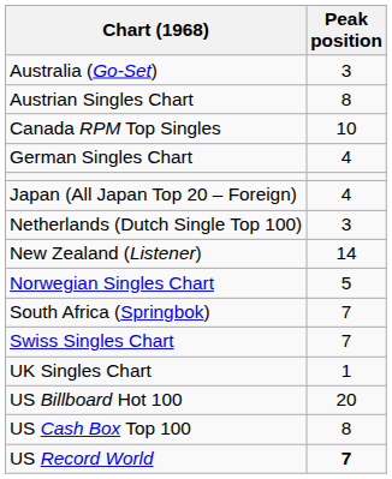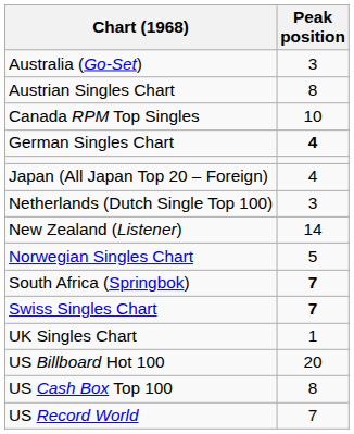German Singles Chart | Peak position: normal -> bold
South Africa (Springbok) | Peak position: normal -> bold
Swiss Singles Chart | Peak position: normal -> bold
US Record World | Peak position: bold -> normal
